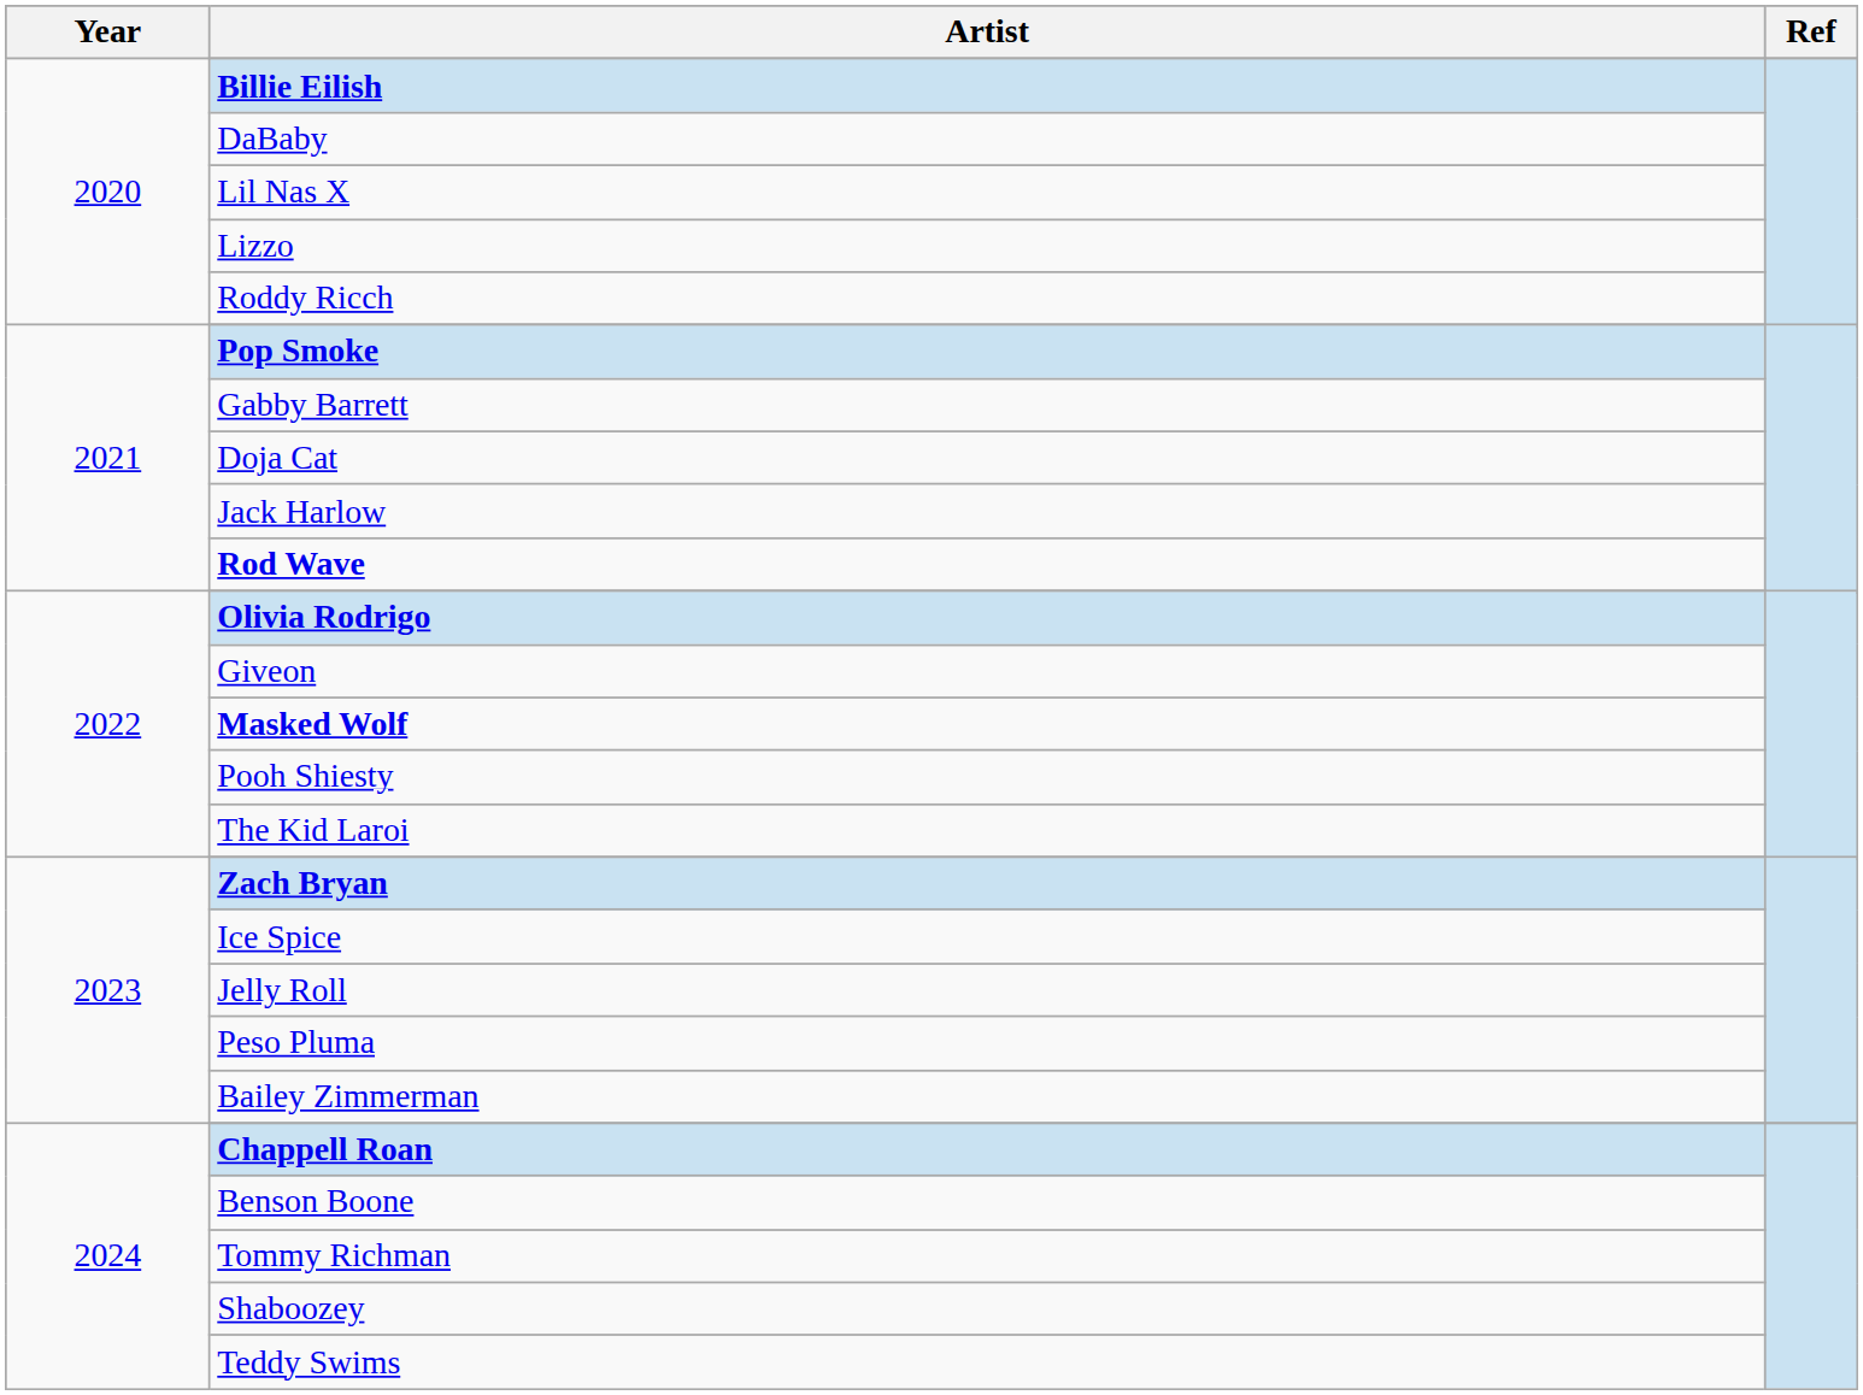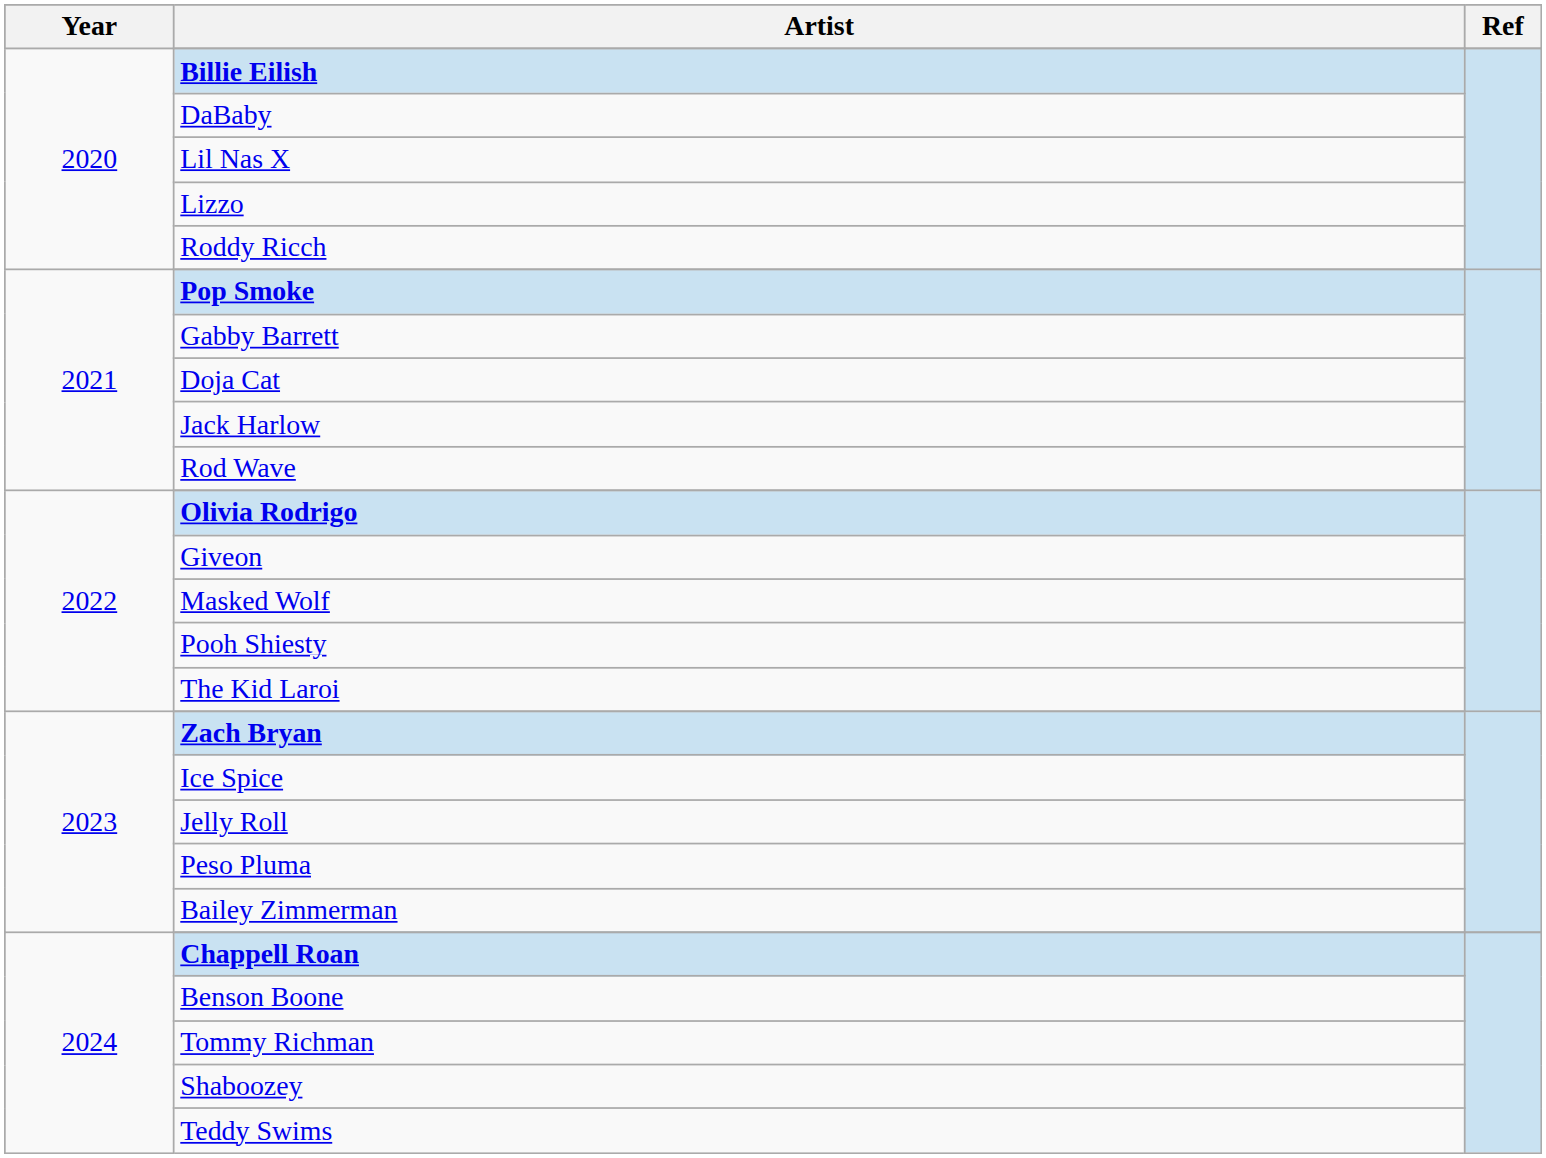Rod Wave | Artist: bold -> normal
Masked Wolf | Artist: bold -> normal
